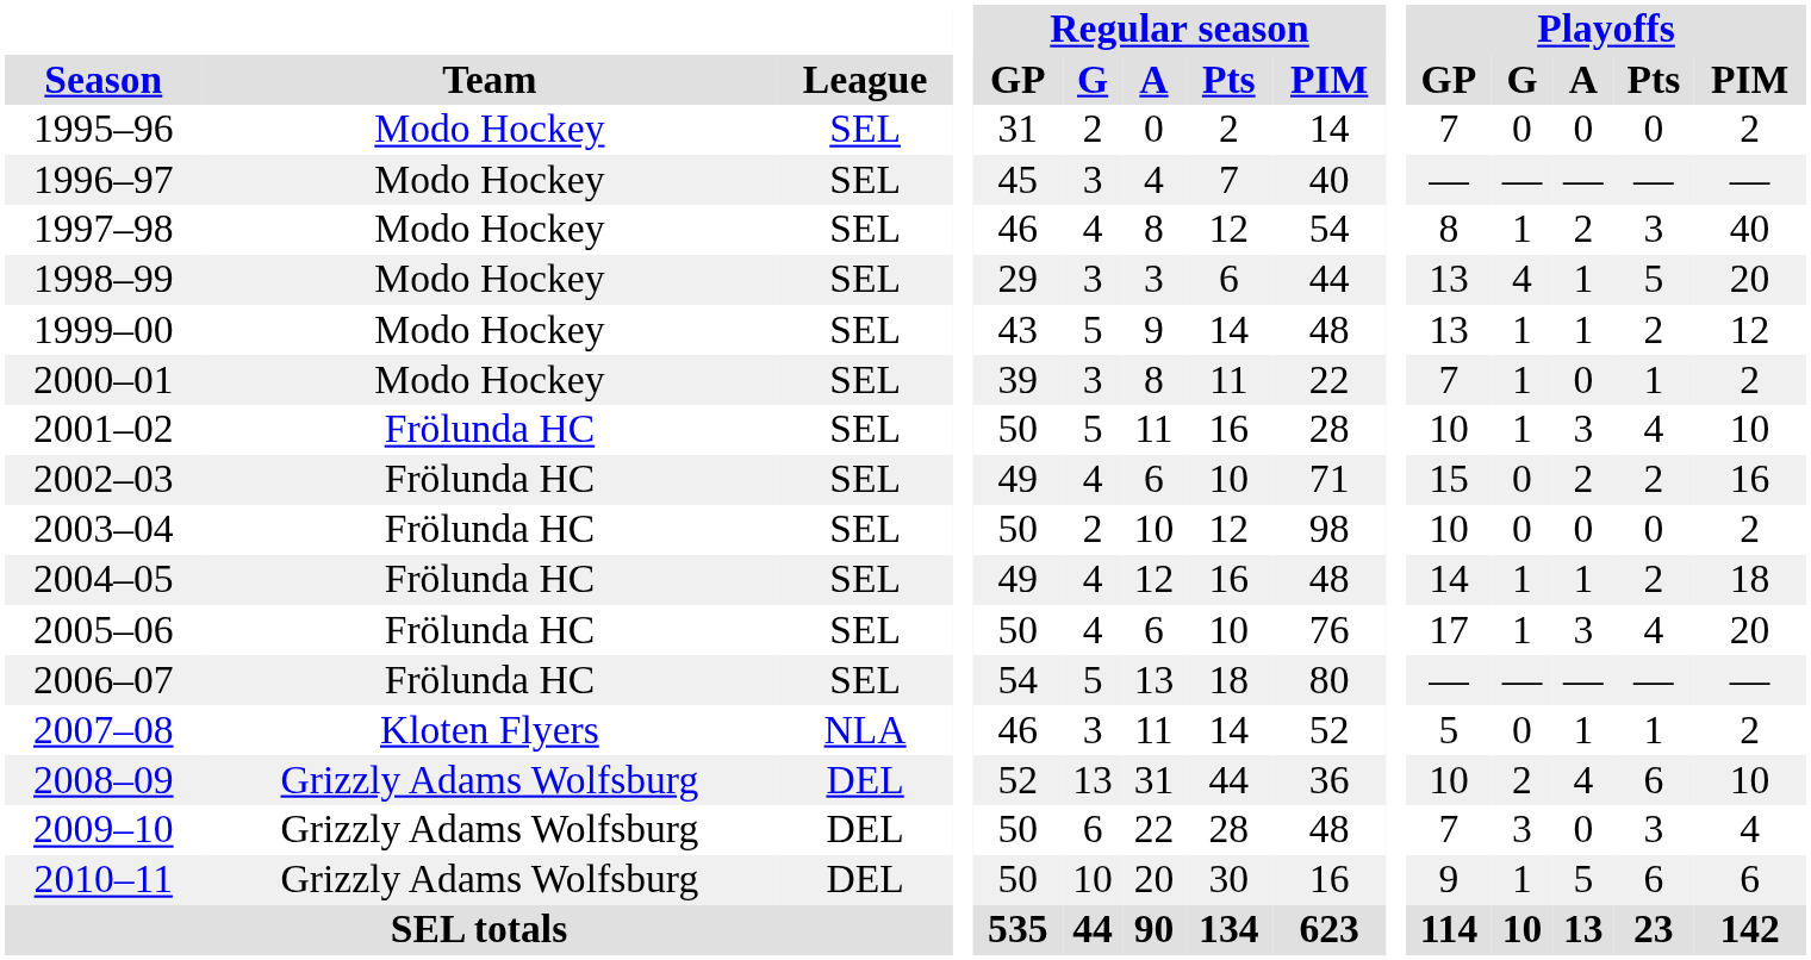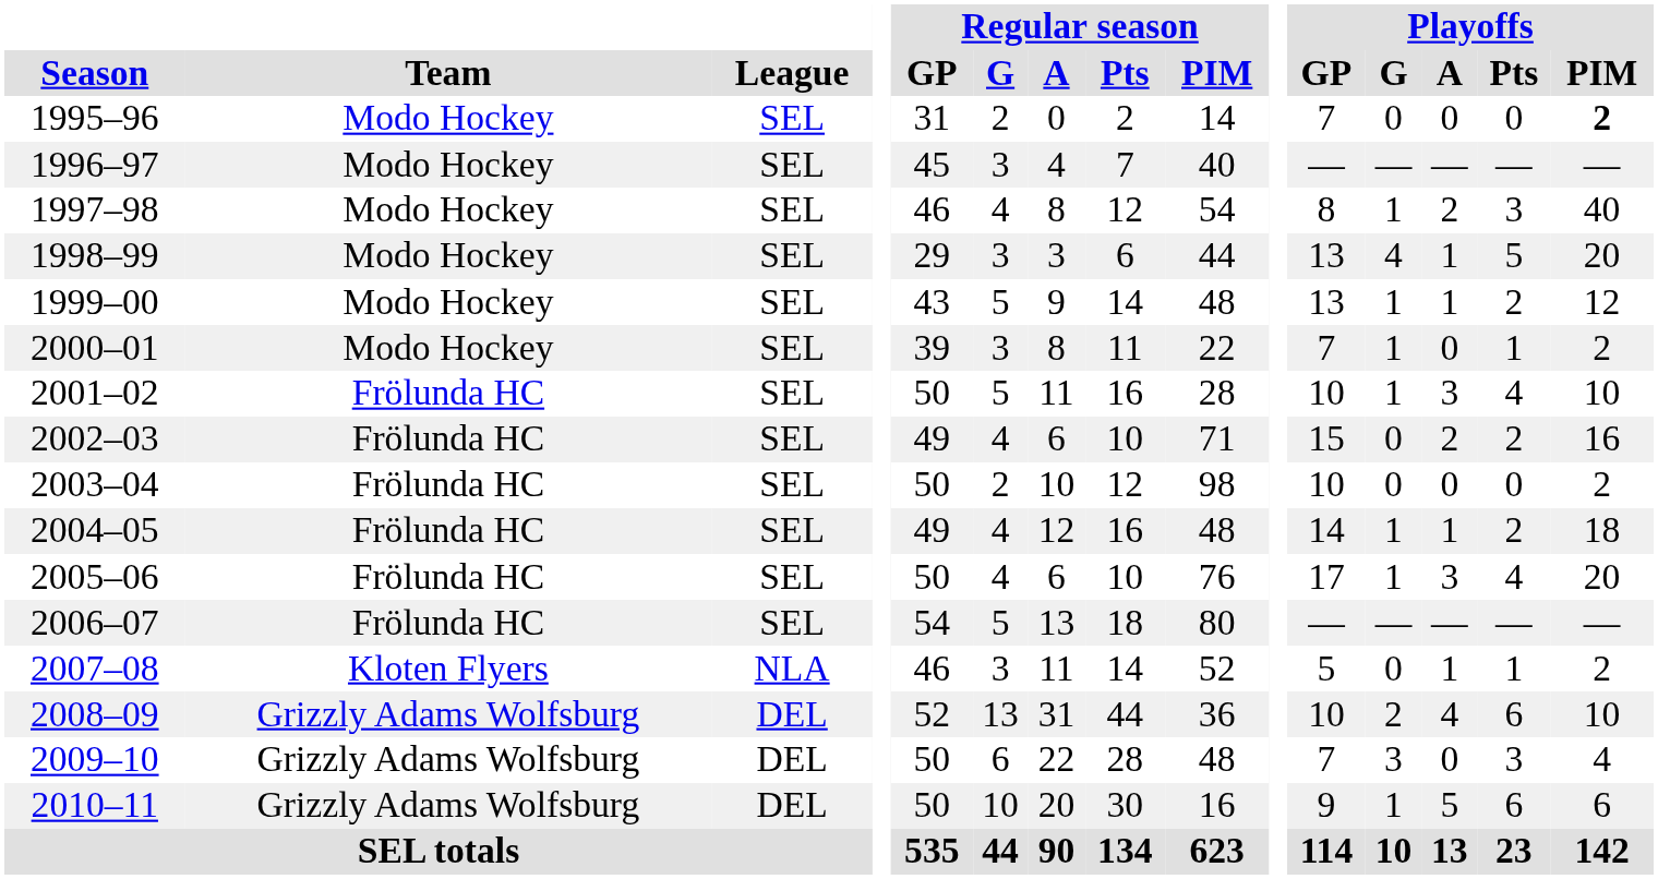1995–96 | Playoffs / PIM: normal -> bold
